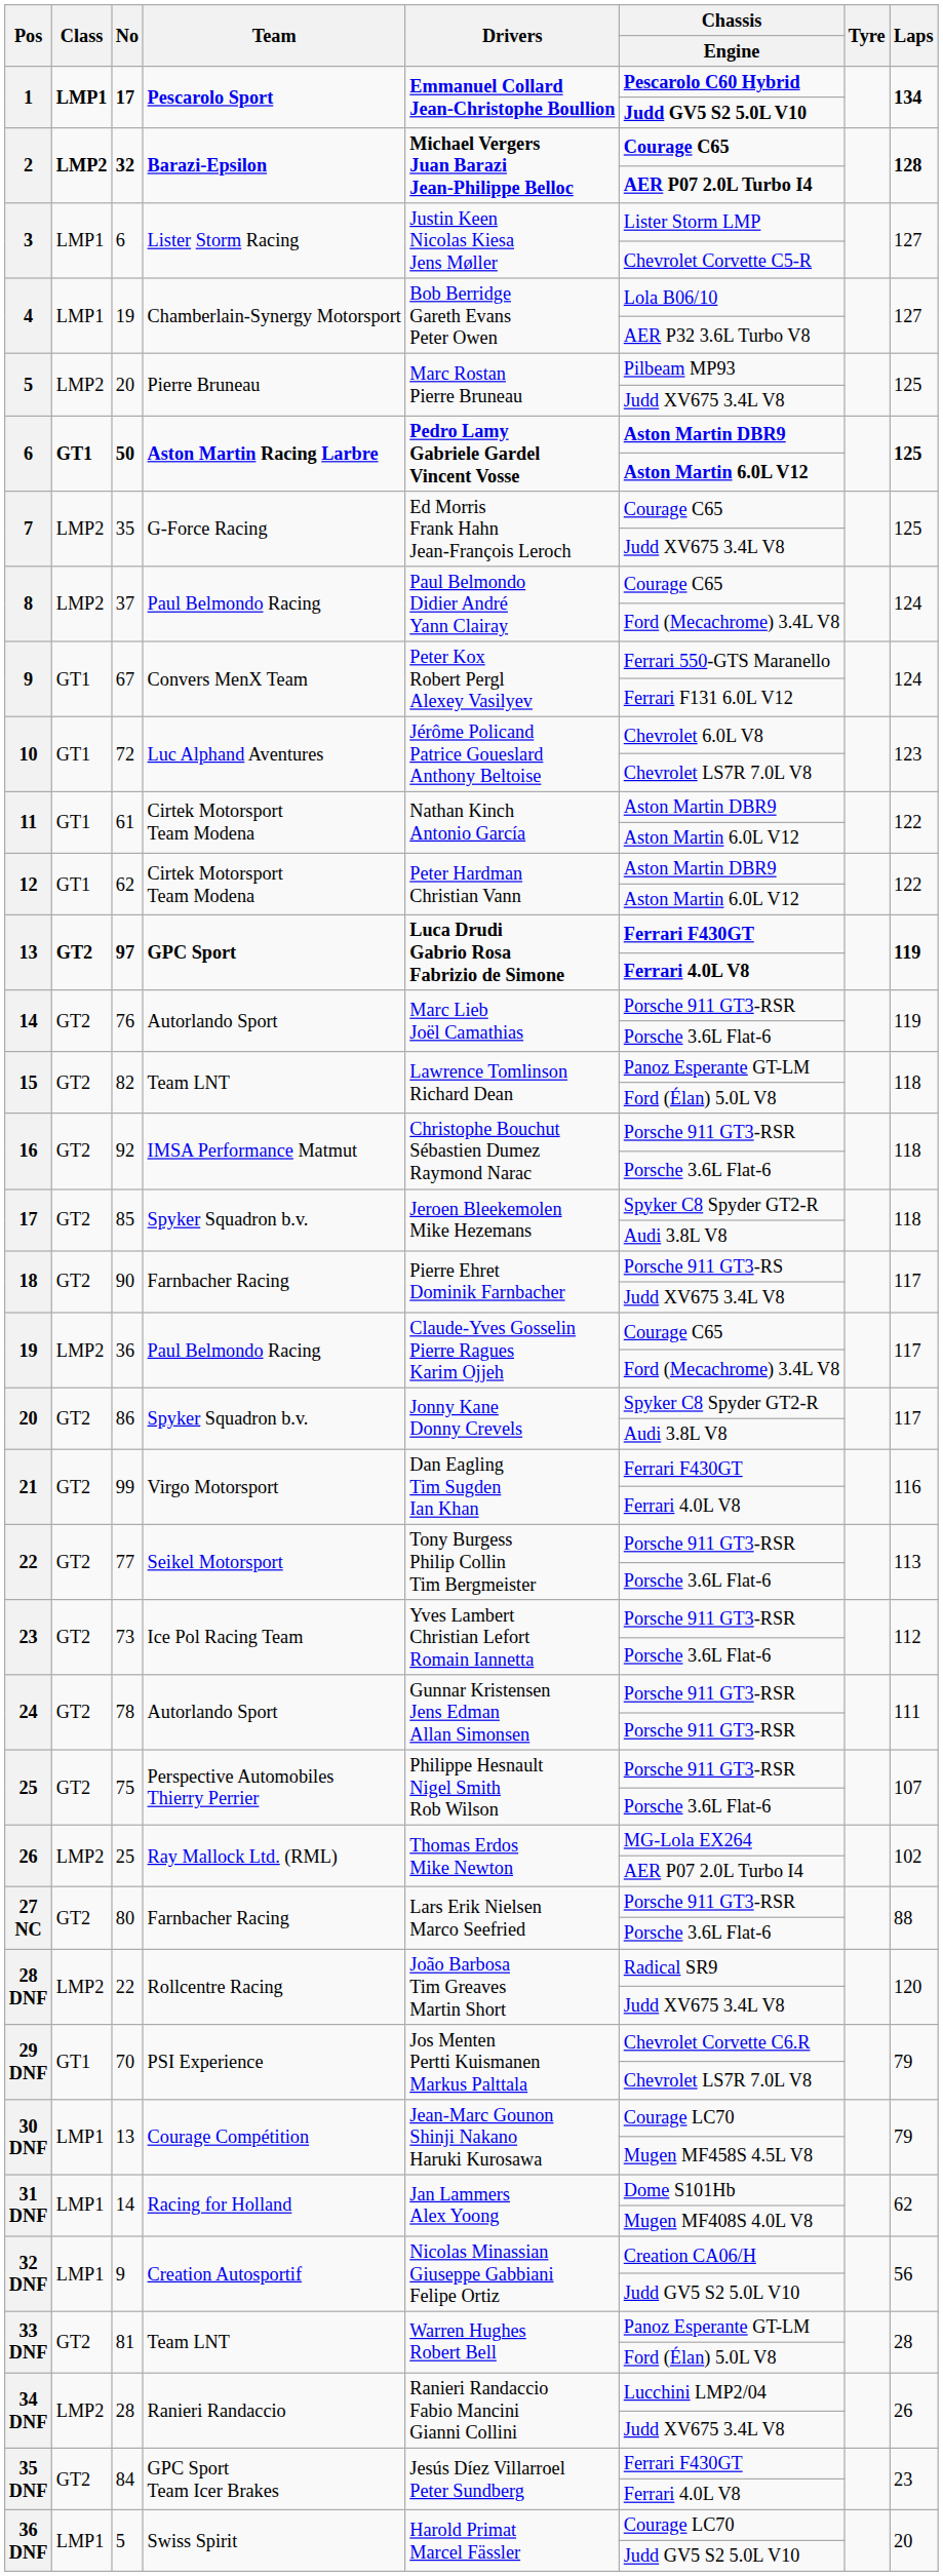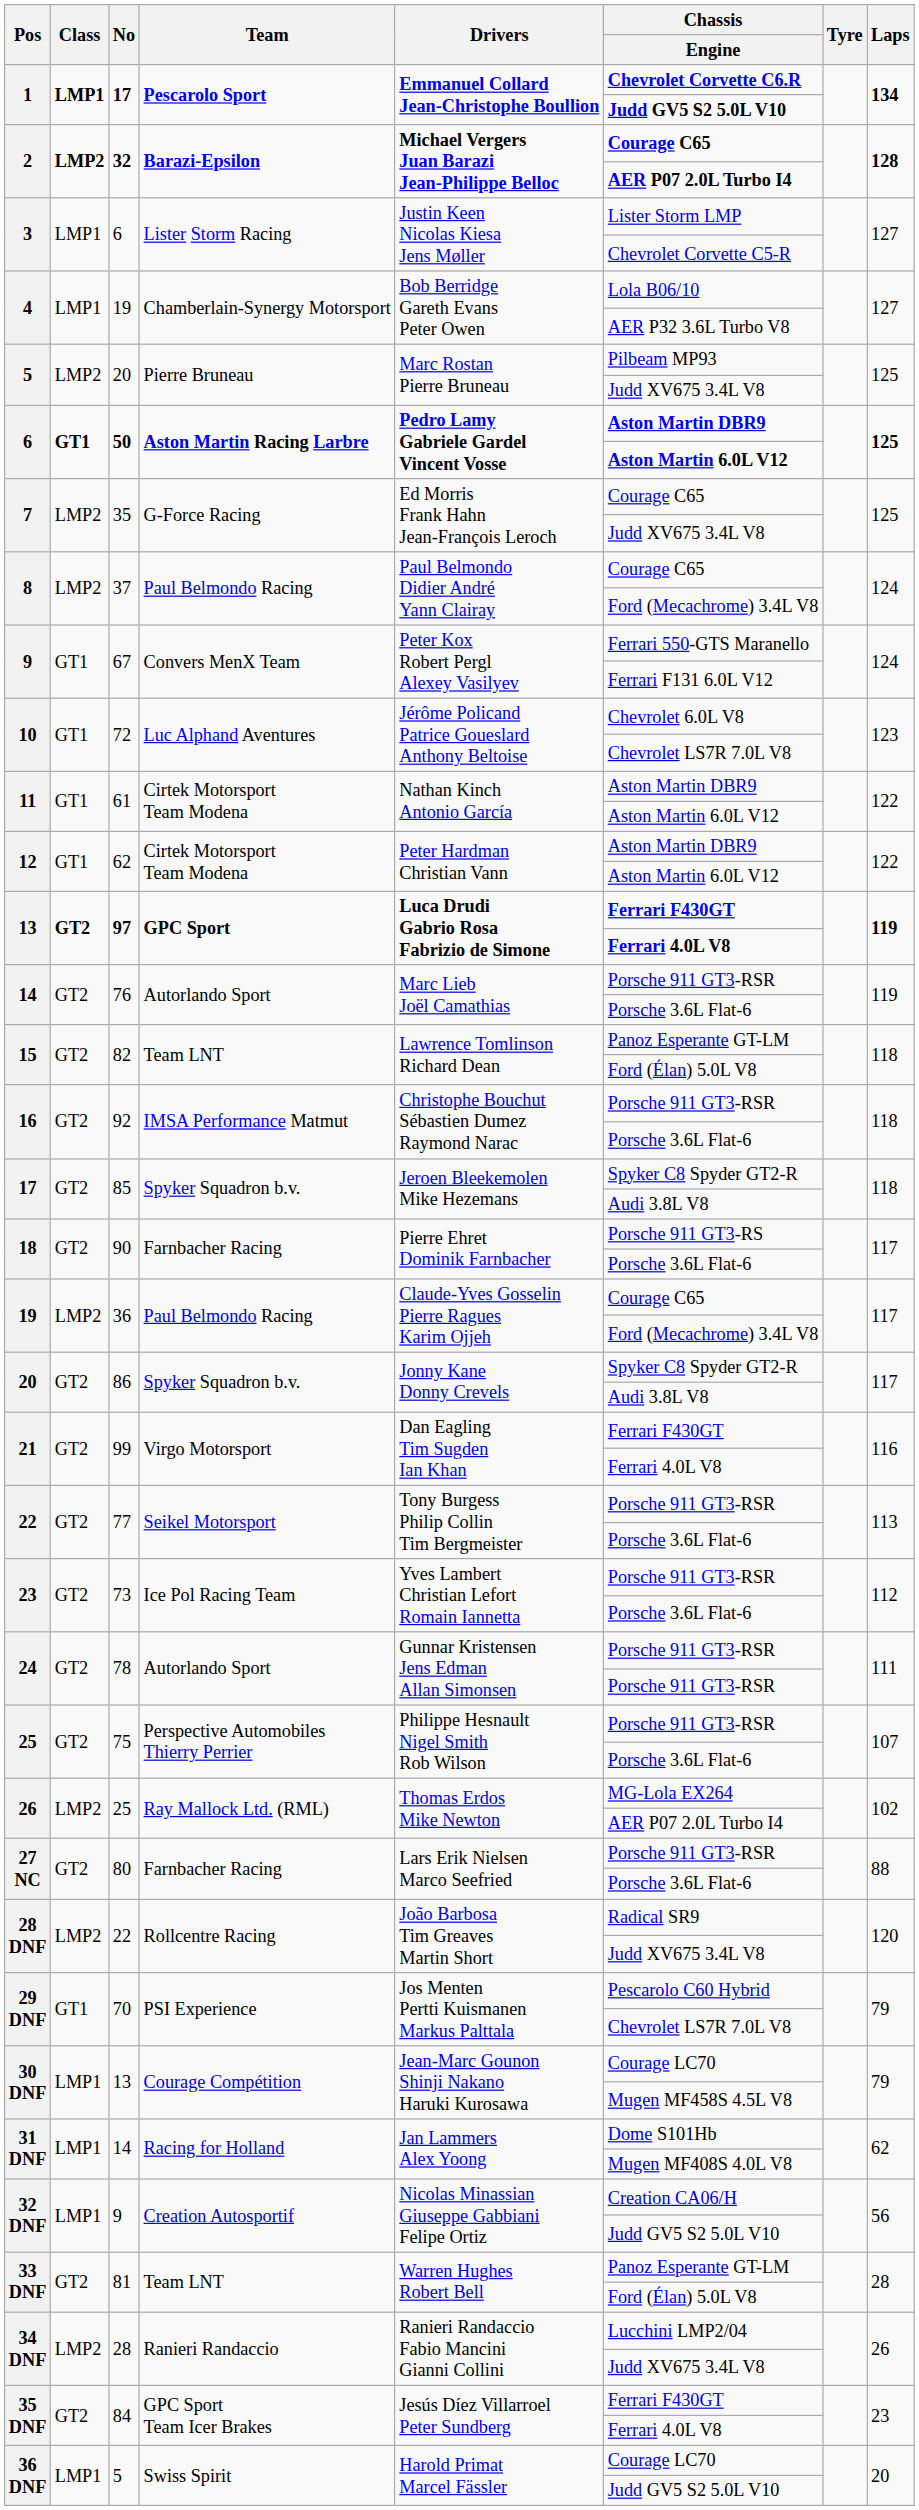row 3 | Chassis / Engine: Pescarolo C60 Hybrid -> Chevrolet Corvette C6.R
row 38 | Chassis / Engine: Judd XV675 3.4L V8 -> Porsche 3.6L Flat-6
row 59 | Chassis / Engine: Chevrolet Corvette C6.R -> Pescarolo C60 Hybrid
